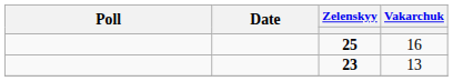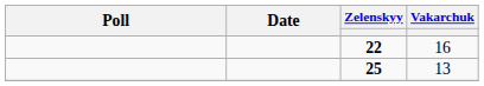16 | Zelenskyy: 25 -> 22
13 | Zelenskyy: 23 -> 25
